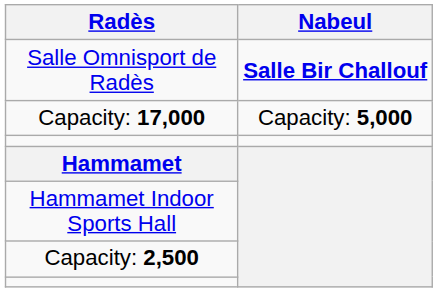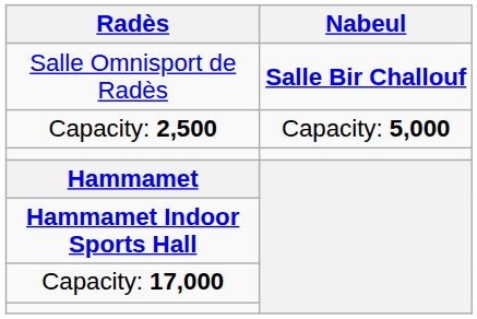row 3 | Radès: Capacity: 17,000 -> Capacity: 2,500
row 6 | Radès: normal -> bold
row 7 | Radès: Capacity: 2,500 -> Capacity: 17,000
